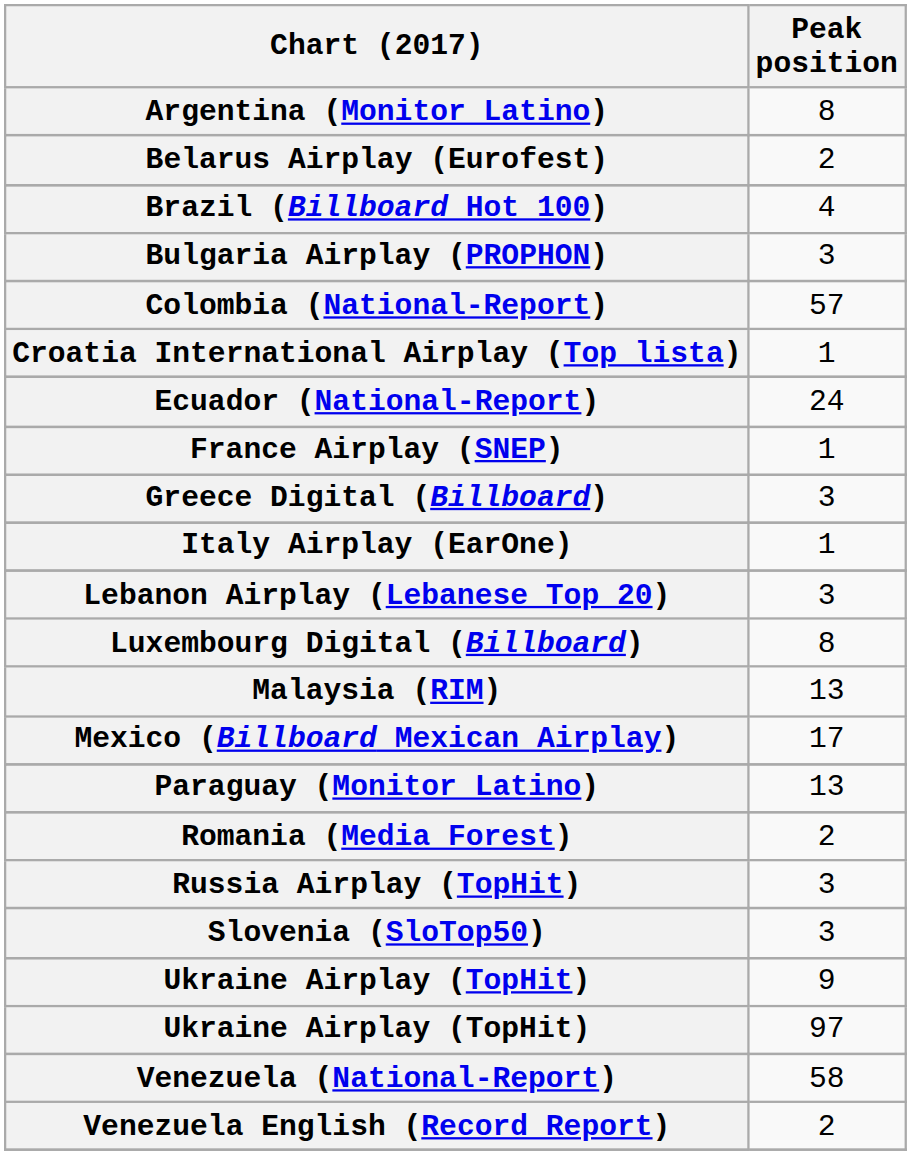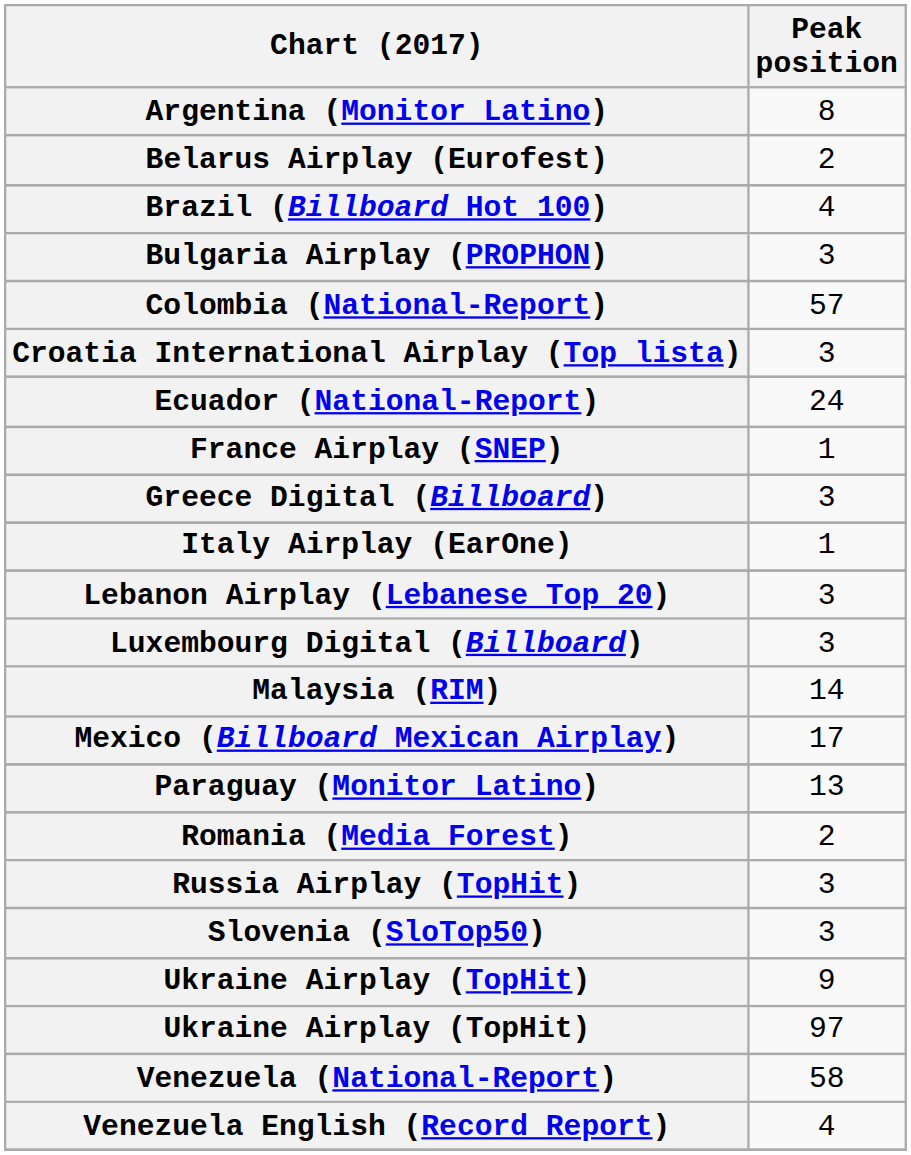row 7 | Peak position: 1 -> 3
row 13 | Peak position: 8 -> 3
row 14 | Peak position: 13 -> 14
row 23 | Peak position: 2 -> 4
